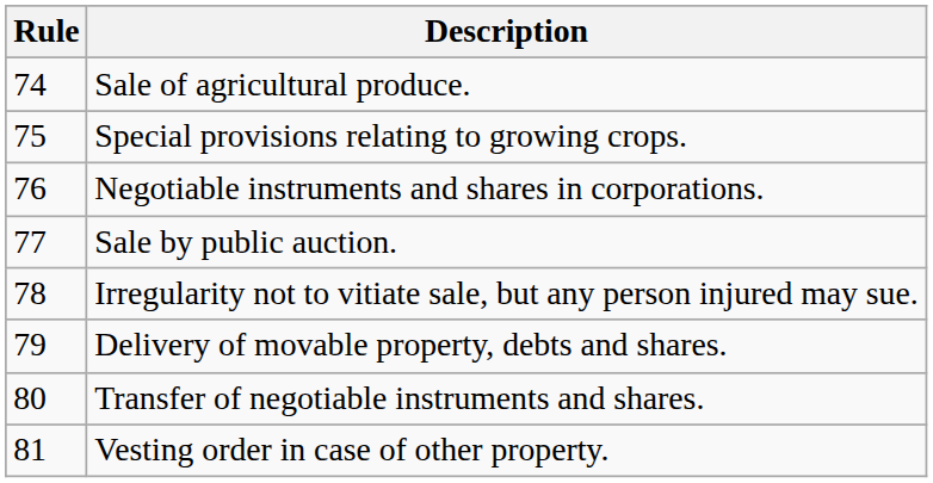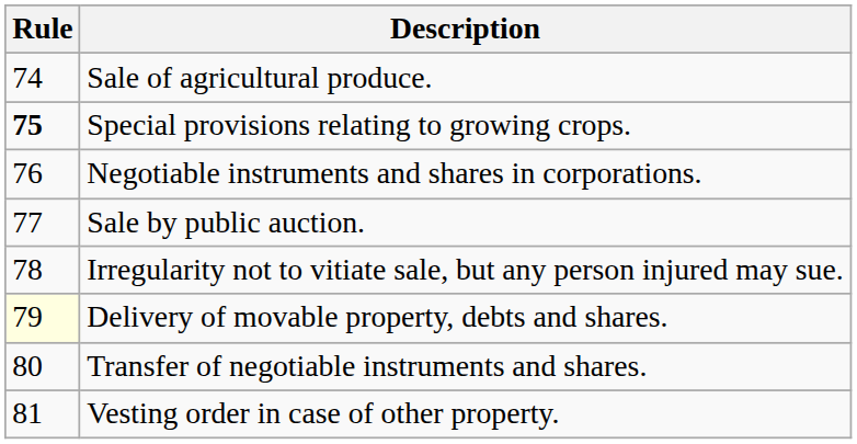Special provisions relating to growing crops. | Rule: normal -> bold
Delivery of movable property, debts and shares. | Rule: no background -> lightyellow background
